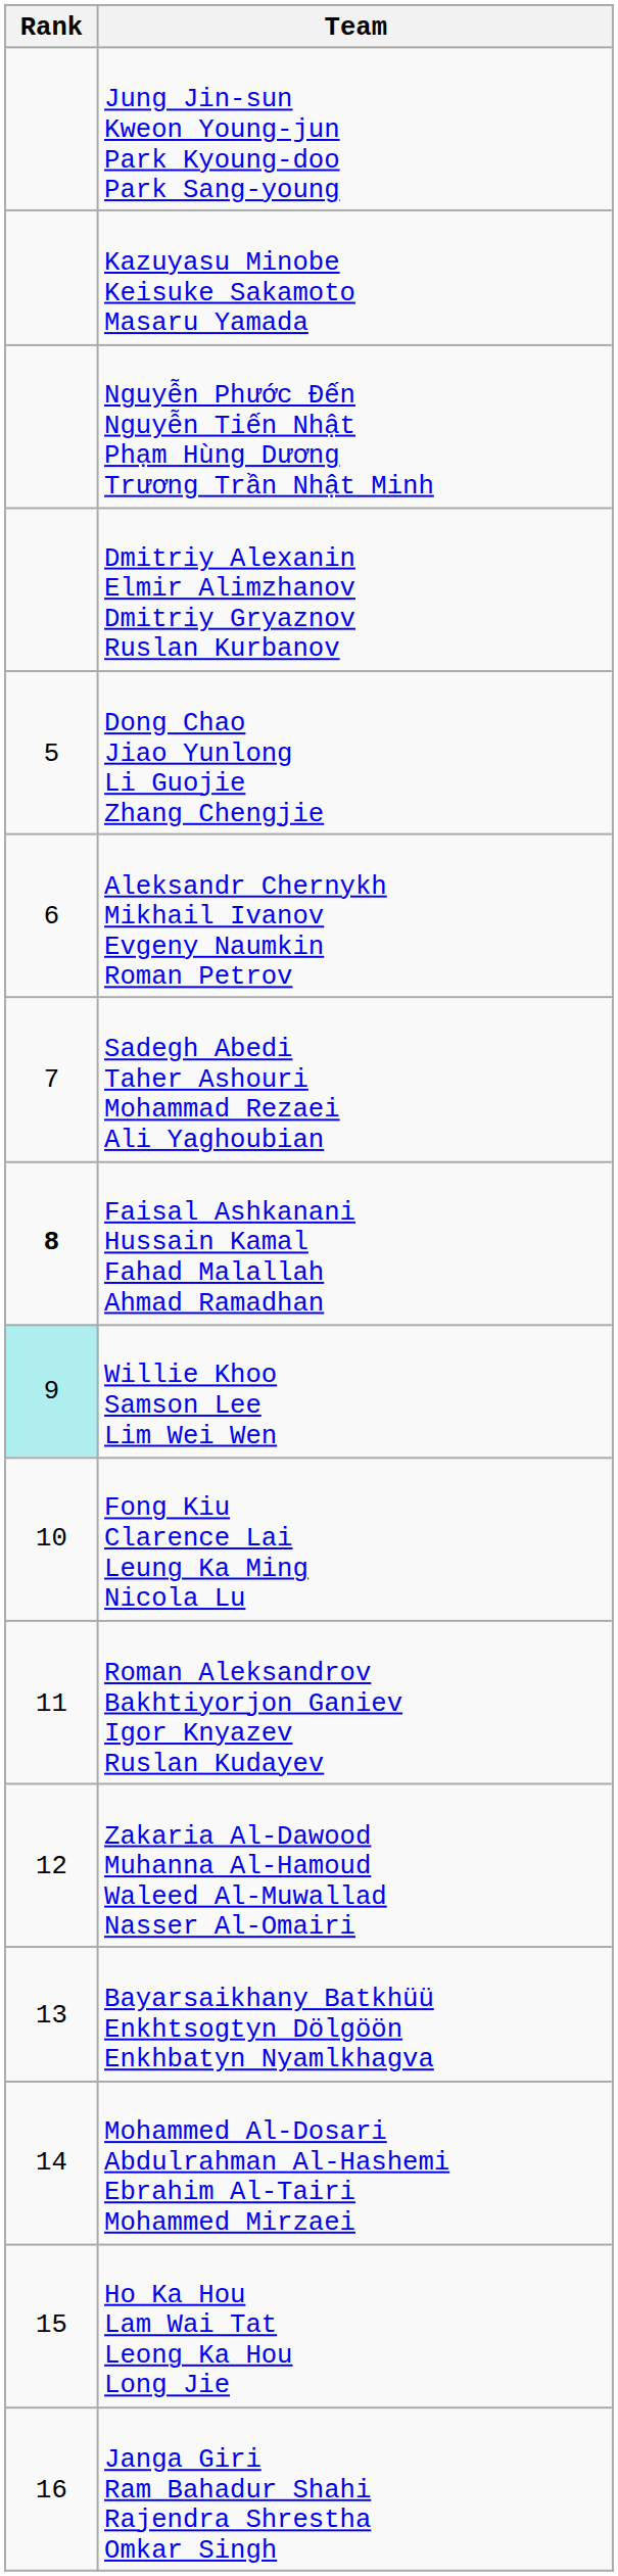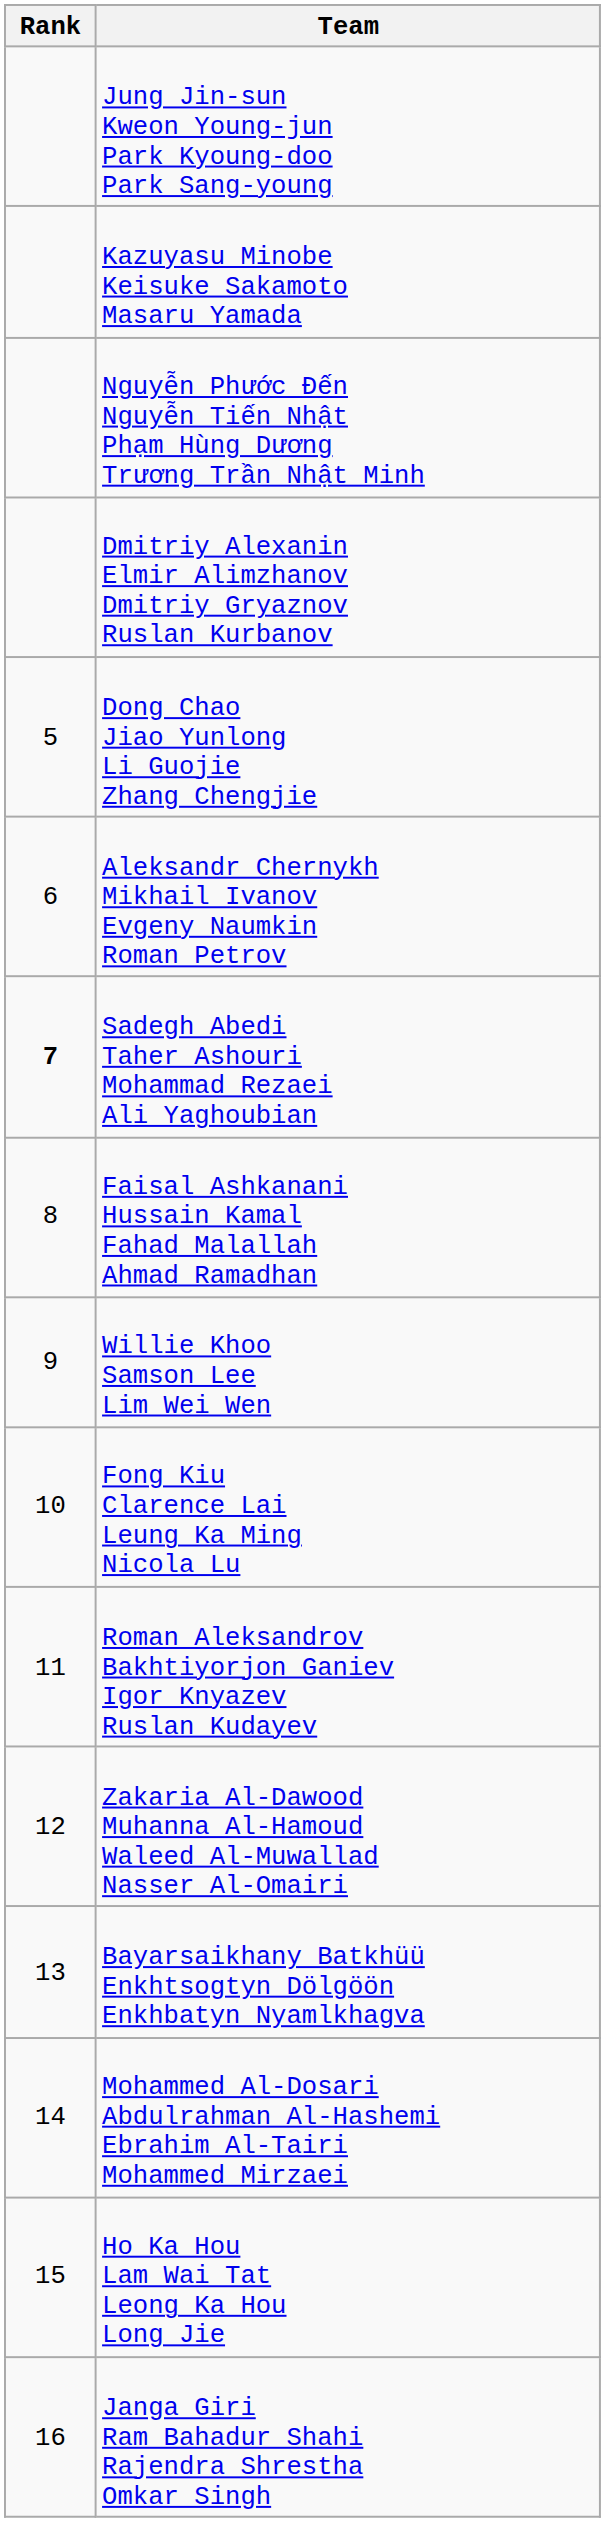Sadegh Abedi Taher Ashouri Mohammad Rezaei Ali Yaghoubian | Rank: normal -> bold
Faisal Ashkanani Hussain Kamal Fahad Malallah Ahmad Ramadhan | Rank: bold -> normal
Willie Khoo Samson Lee Lim Wei Wen | Rank: paleturquoise background -> no background
